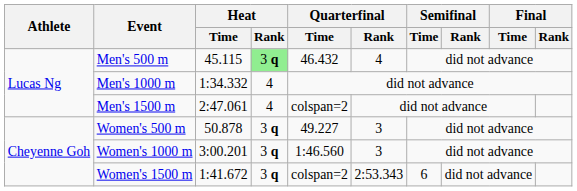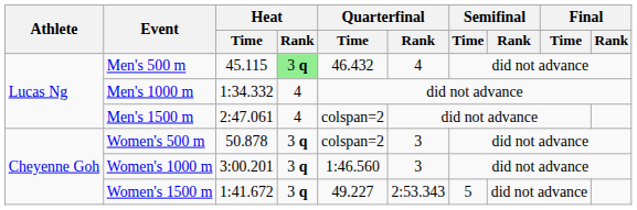Women's 500 m | Quarterfinal / Time: 49.227 -> colspan=2
Women's 1500 m | Quarterfinal / Time: colspan=2 -> 49.227
Women's 1500 m | Semifinal / Time: 6 -> 5
